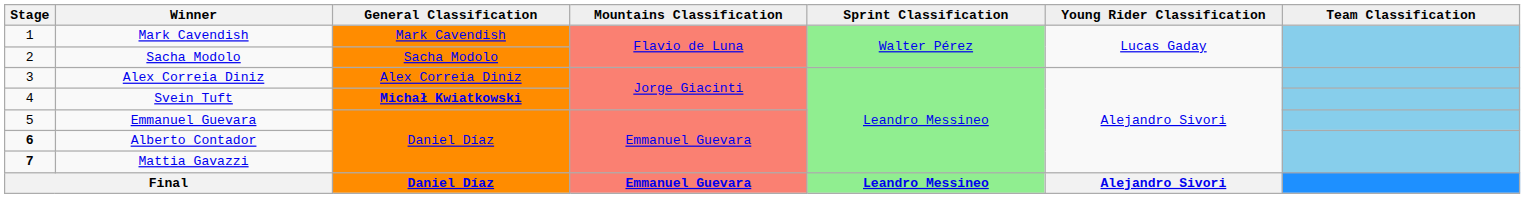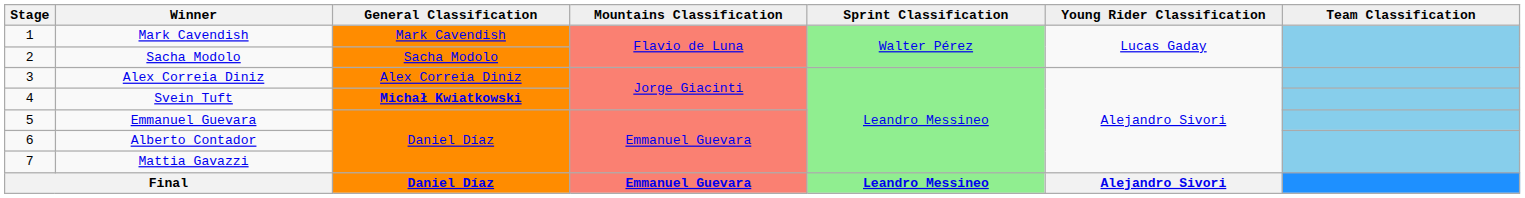Alberto Contador | Stage: bold -> normal
Mattia Gavazzi | Stage: bold -> normal
